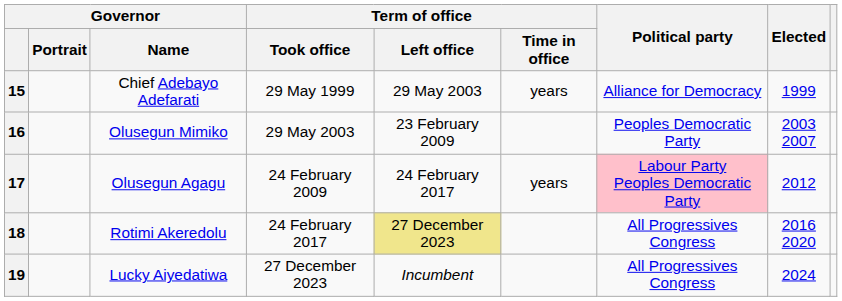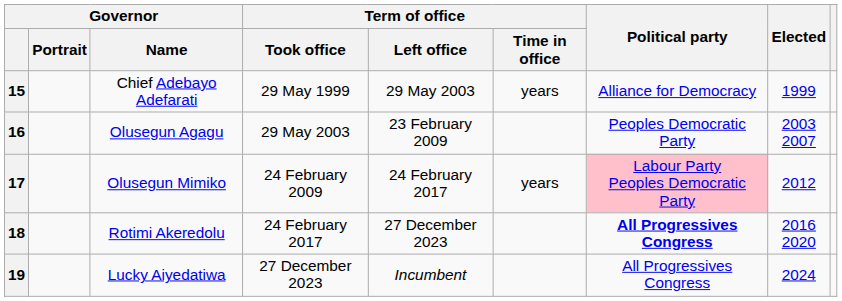16 | Governor / Name: Olusegun Mimiko -> Olusegun Agagu
17 | Governor / Name: Olusegun Agagu -> Olusegun Mimiko
18 | Term of office / Left office: khaki background -> no background
18 | Political party: normal -> bold
